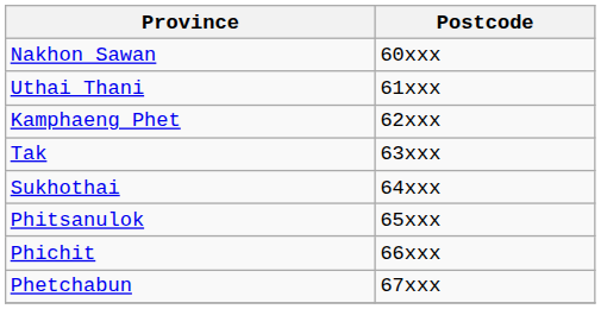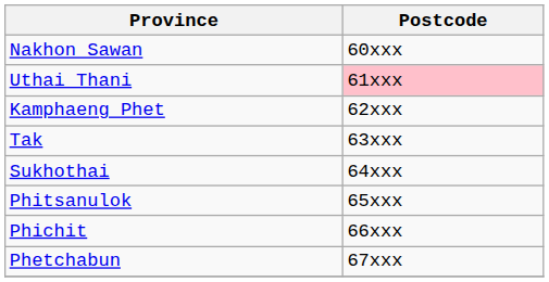Uthai Thani | Postcode: no background -> pink background
